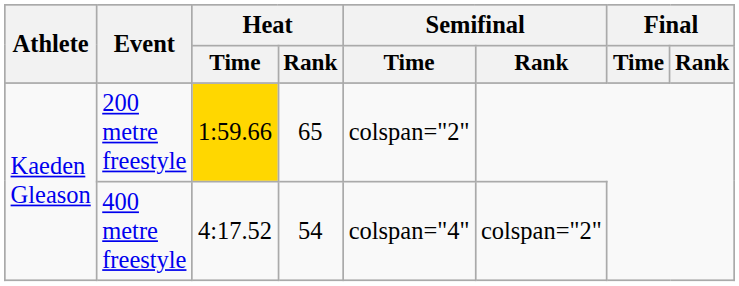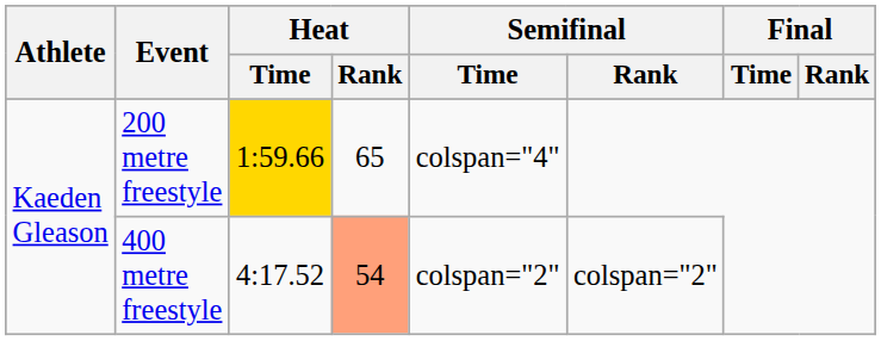200 metre freestyle | Semifinal / Time: colspan="2" -> colspan="4"
400 metre freestyle | Heat / Rank: no background -> lightsalmon background
400 metre freestyle | Semifinal / Time: colspan="4" -> colspan="2"
